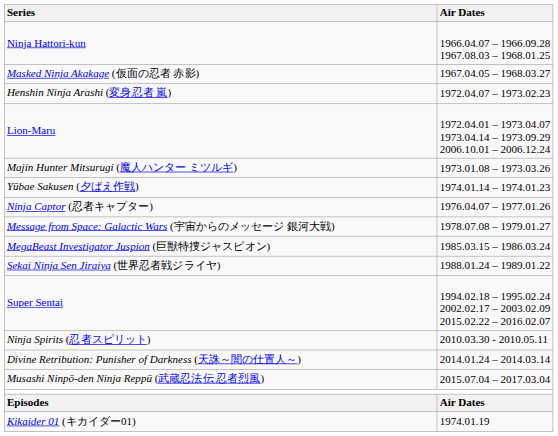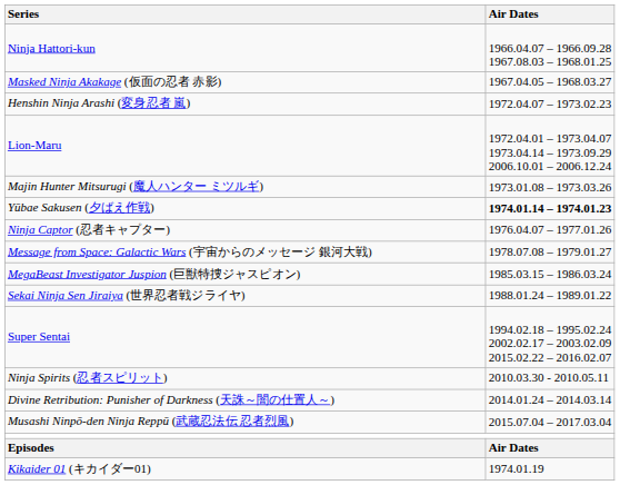Yūbae Sakusen (夕ばえ作戦) | Air Dates: normal -> bold
